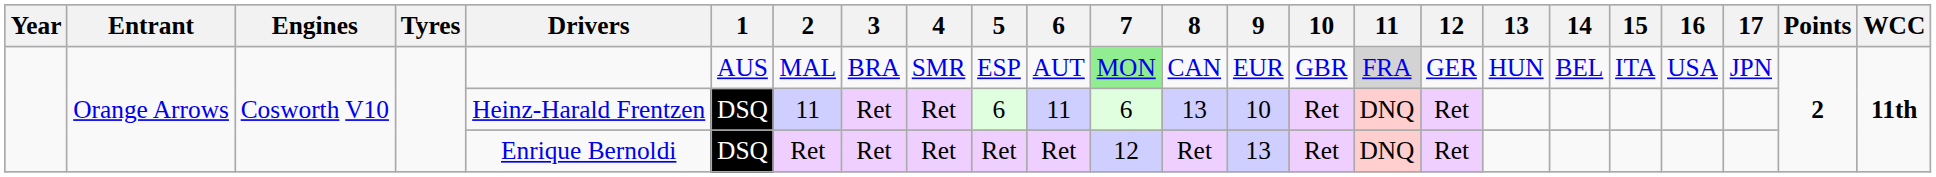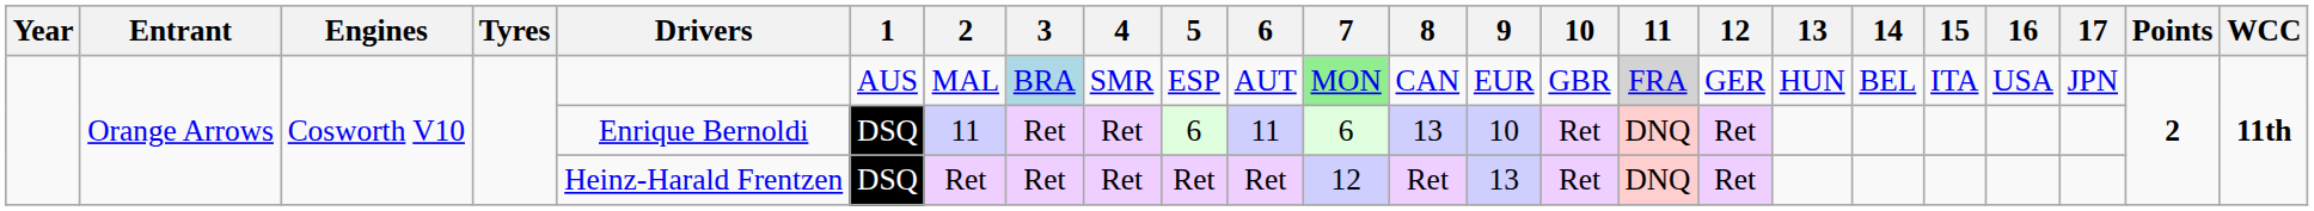row 2 | 3: no background -> lightblue background
row 3 | Drivers: Heinz-Harald Frentzen -> Enrique Bernoldi
row 4 | Drivers: Enrique Bernoldi -> Heinz-Harald Frentzen
